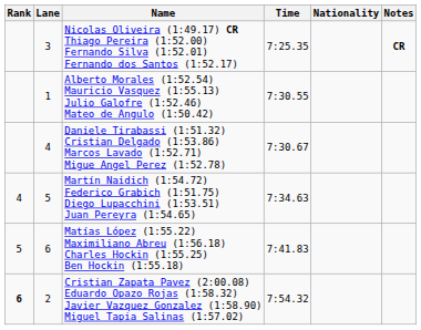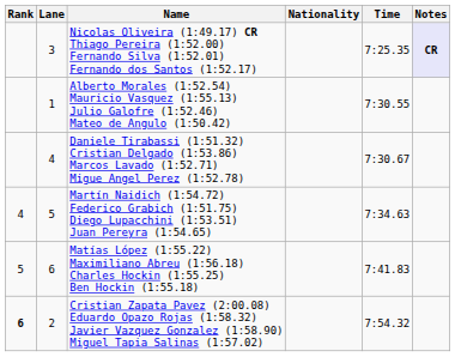columns swapped: Nationality <-> Time
row 2 | Notes: no background -> lavender background
